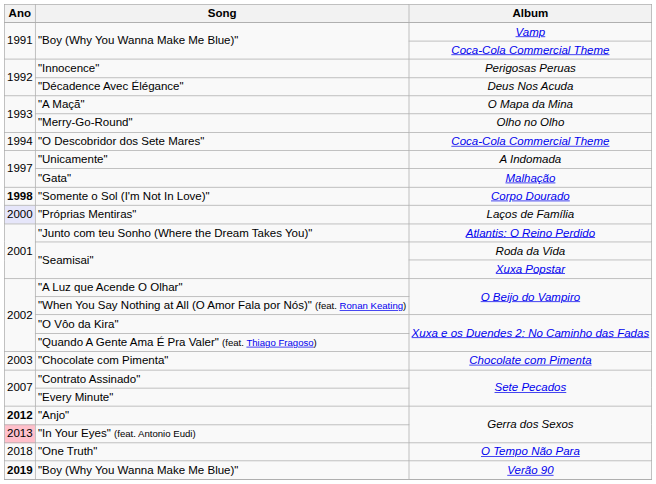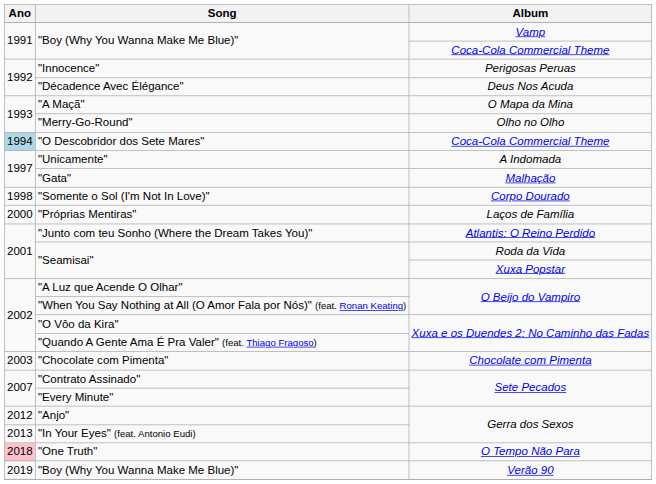"O Descobridor dos Sete Mares" | Ano: no background -> lightblue background
"Somente o Sol (I'm Not In Love)" | Ano: bold -> normal
"Próprias Mentiras" | Ano: lavender background -> no background
"Anjo" | Ano: bold -> normal
"In Your Eyes" (feat. Antonio Eudi) | Ano: pink background -> no background
"One Truth" | Ano: no background -> pink background
"Boy (Why You Wanna Make Me Blue)" / Verão 90 | Ano: bold -> normal
